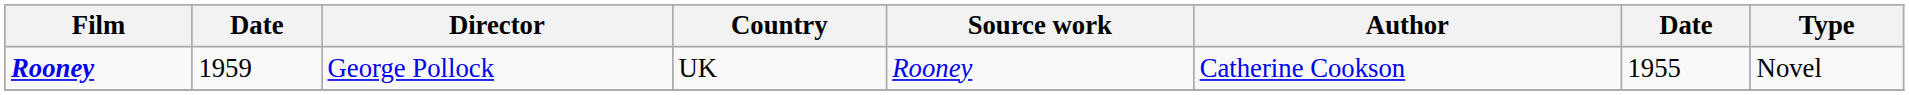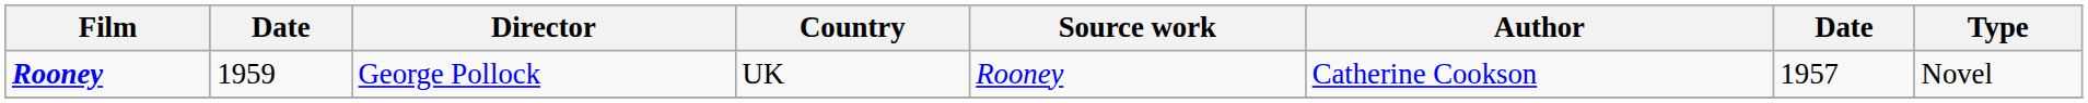row 2 | column 7: 1955 -> 1957
